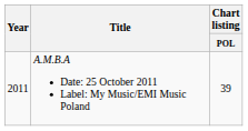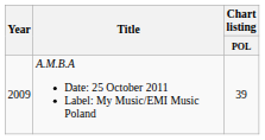row 3 | Year: 2011 -> 2009
